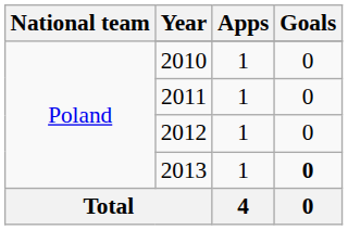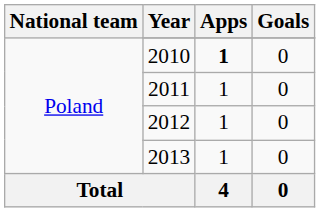2010 | Apps: normal -> bold
2013 | Goals: bold -> normal
